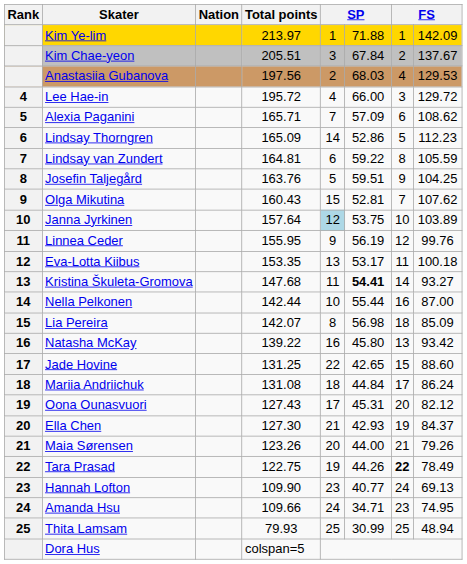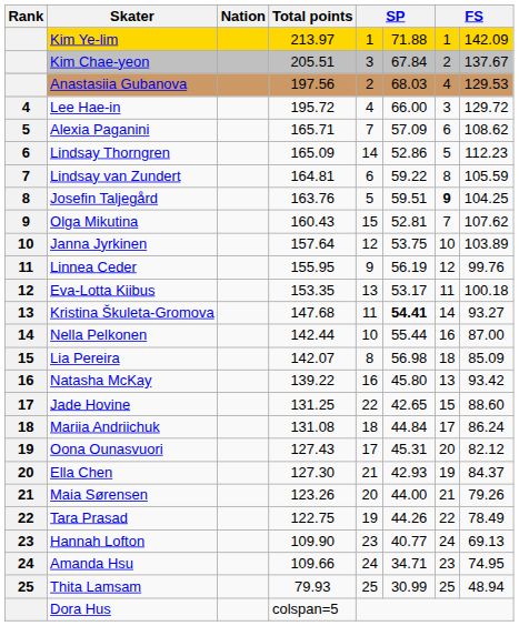Josefin Taljegård | column 7: normal -> bold
Janna Jyrkinen | column 5: lightblue background -> no background
Tara Prasad | column 7: bold -> normal
